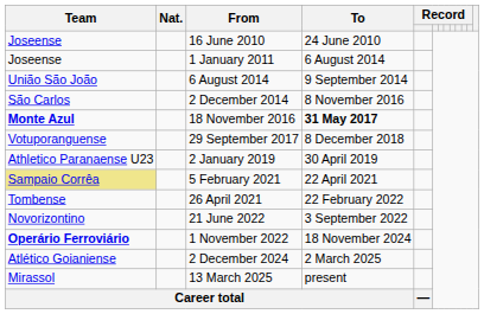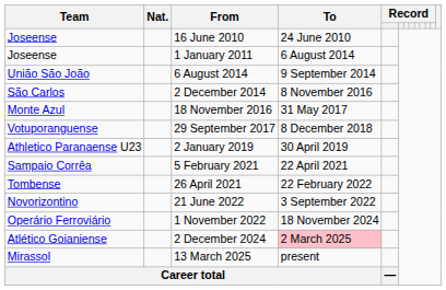18 November 2016 | Team: bold -> normal
18 November 2016 | To: bold -> normal
5 February 2021 | Team: khaki background -> no background
1 November 2022 | Team: bold -> normal
2 December 2024 | To: no background -> pink background
